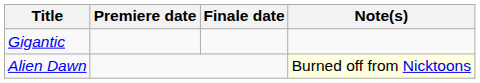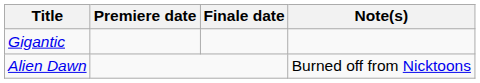Alien Dawn | Note(s): lightyellow background -> no background
